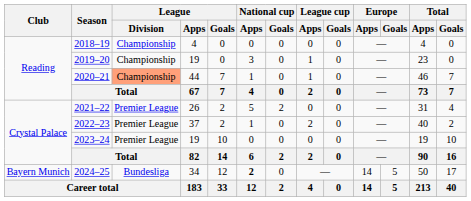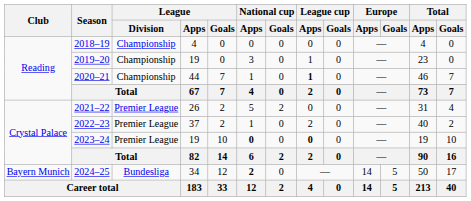2020–21 | League / Division: lightsalmon background -> no background
2020–21 | League cup / Apps: normal -> bold
2023–24 | National cup / Apps: normal -> bold
2023–24 | League cup / Apps: normal -> bold
